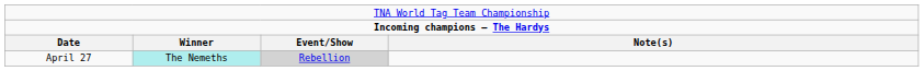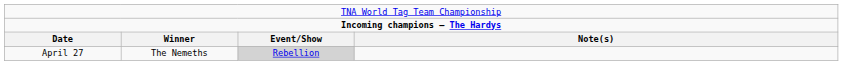April 27 | column 2: paleturquoise background -> no background
